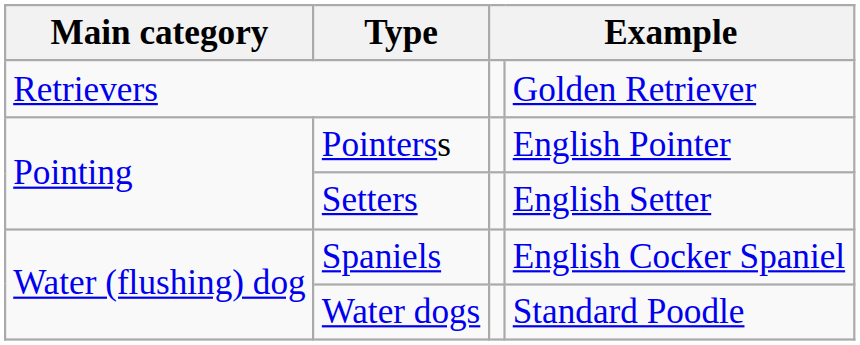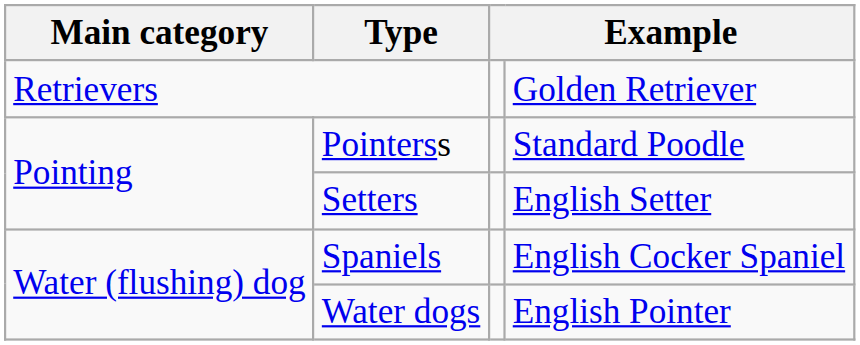Pointerss | column 4: English Pointer -> Standard Poodle
Water dogs | column 4: Standard Poodle -> English Pointer
